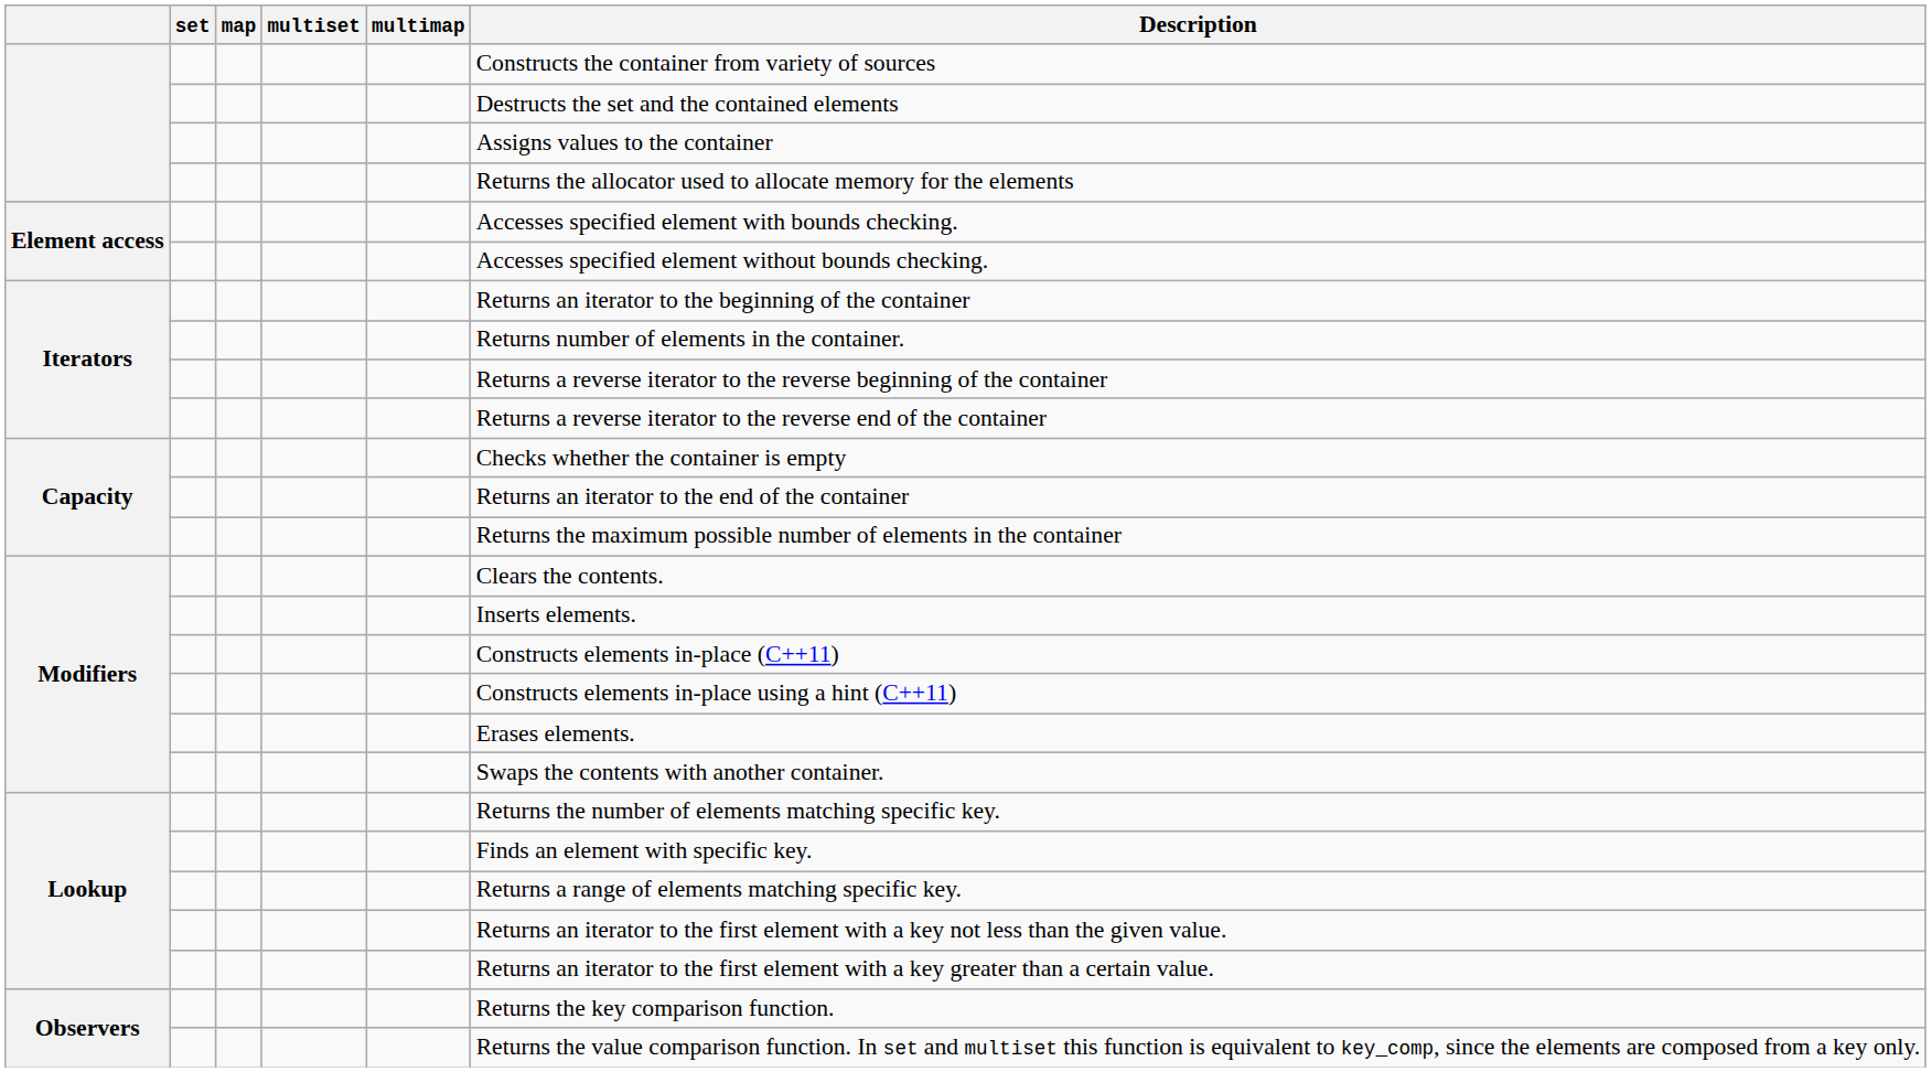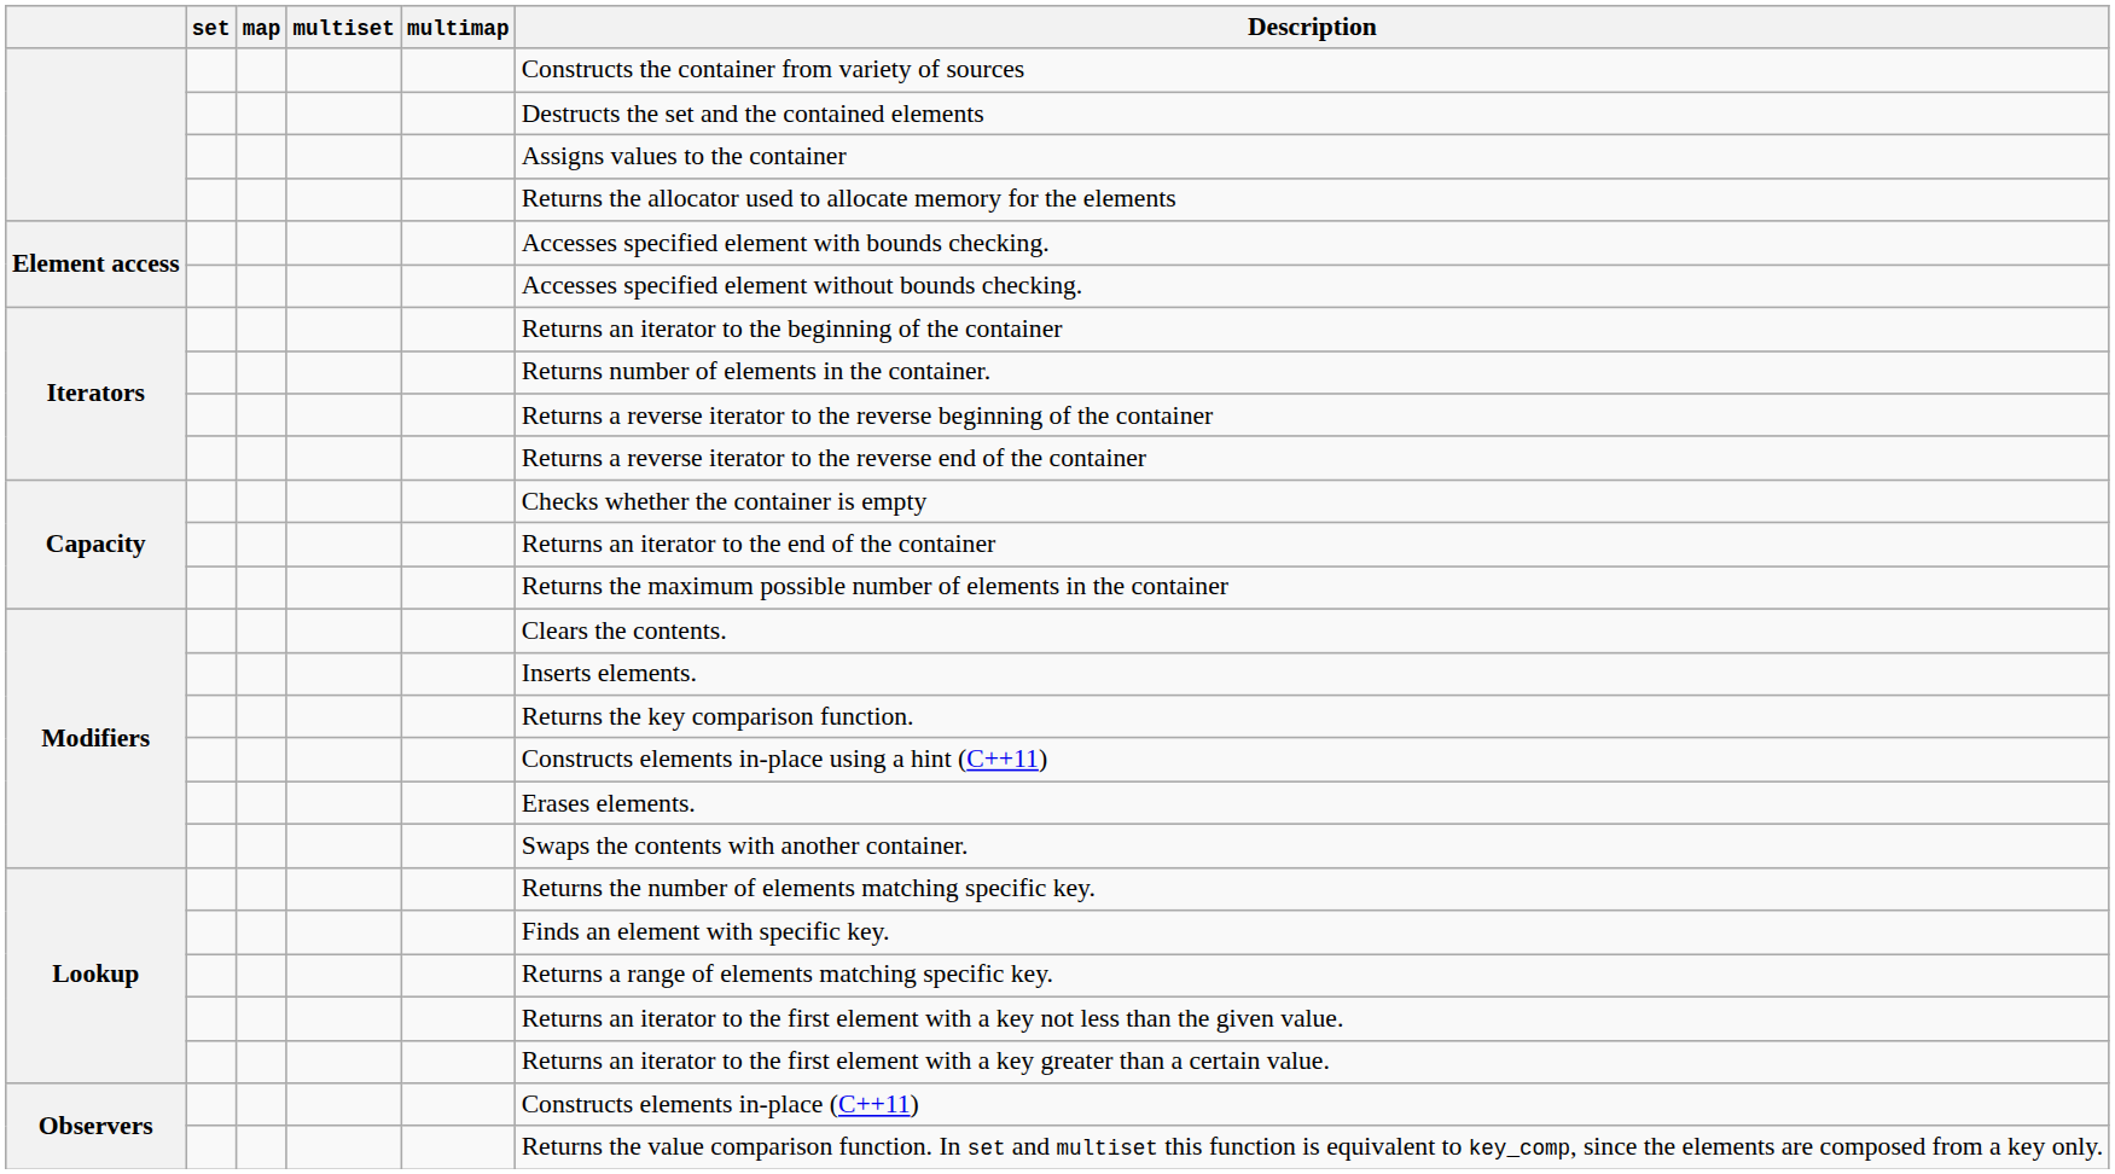row 17 | Description: Constructs elements in-place (C++11) -> Returns the key comparison function.
row 26 | Description: Returns the key comparison function. -> Constructs elements in-place (C++11)
